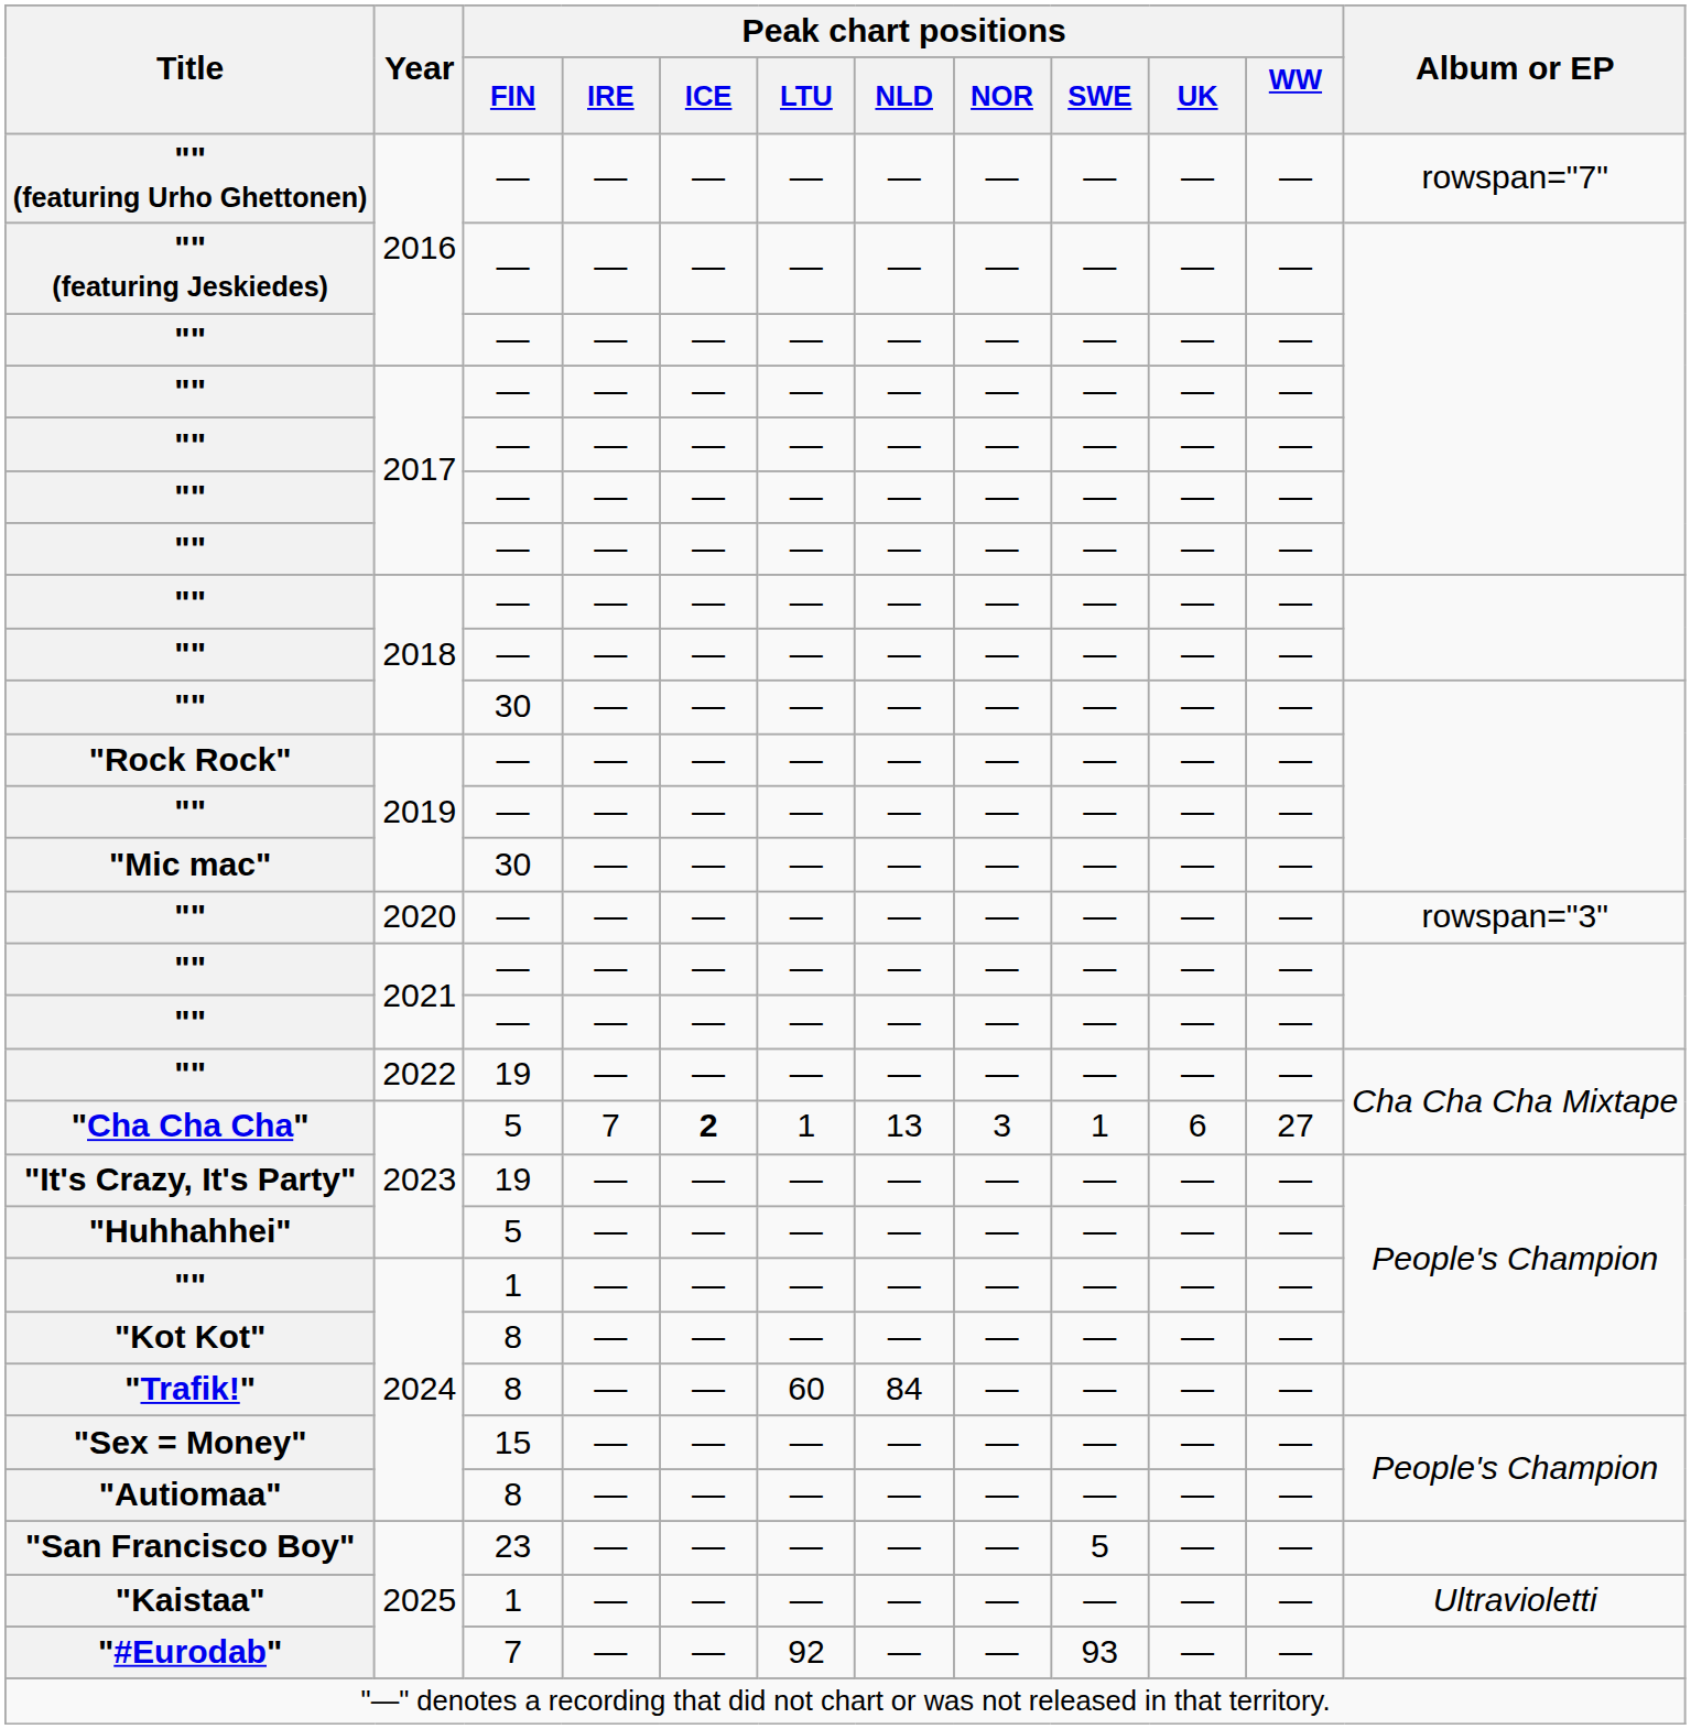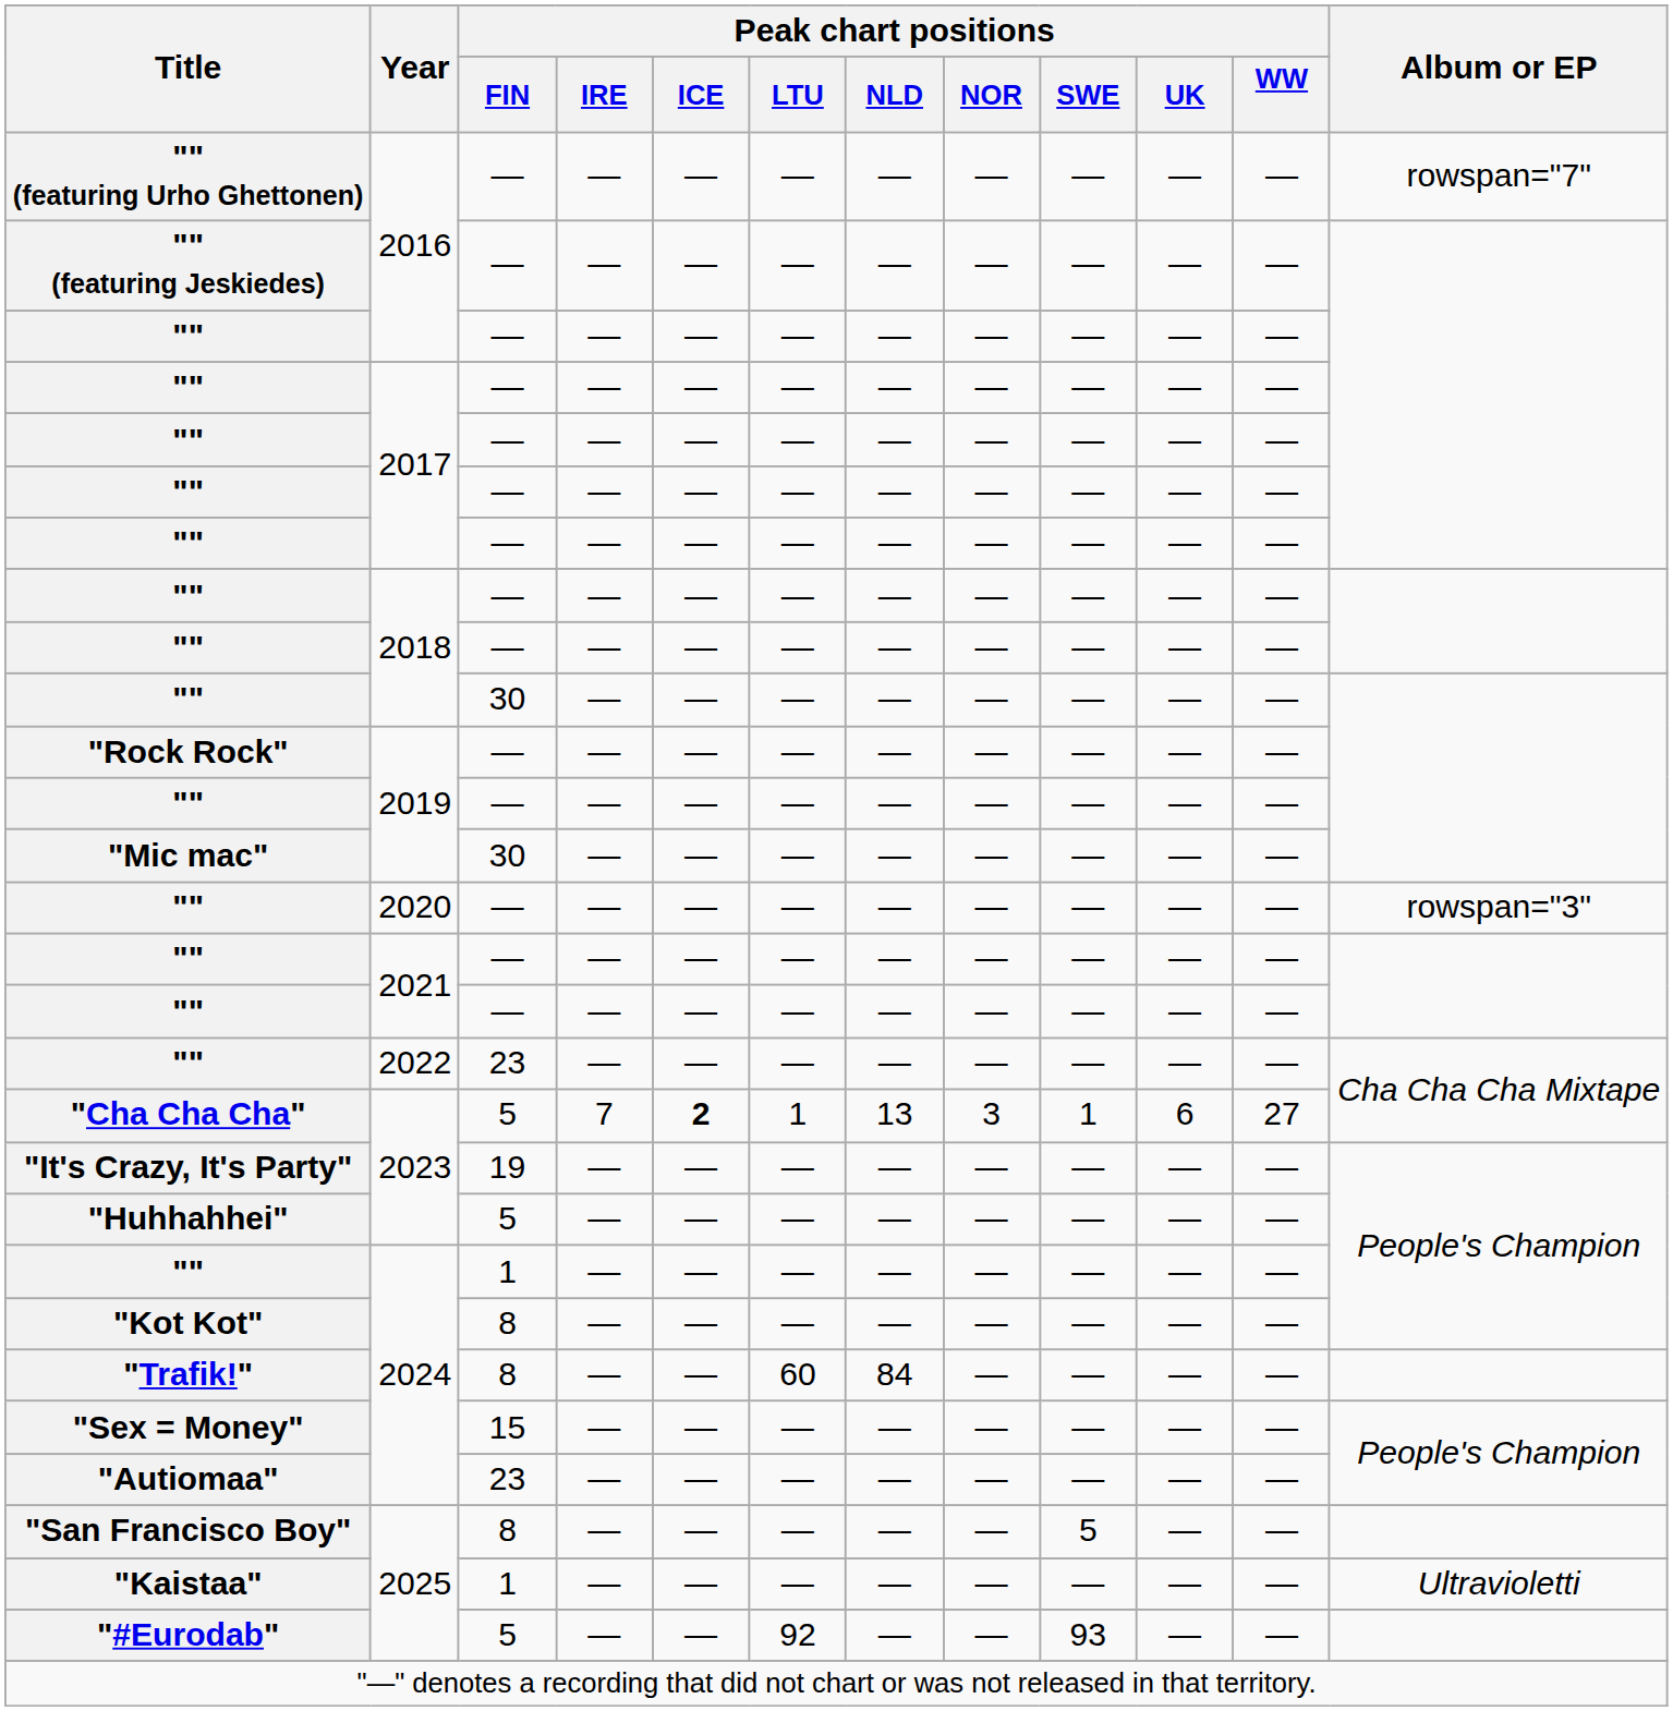"" / 2022 | Peak chart positions / FIN: 19 -> 23
"Autiomaa" | Peak chart positions / FIN: 8 -> 23
"San Francisco Boy" | Peak chart positions / FIN: 23 -> 8
"#Eurodab" | Peak chart positions / FIN: 7 -> 5
